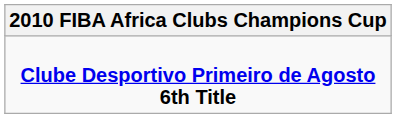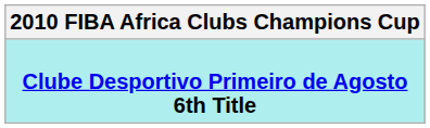row 2 | column 1: no background -> paleturquoise background
